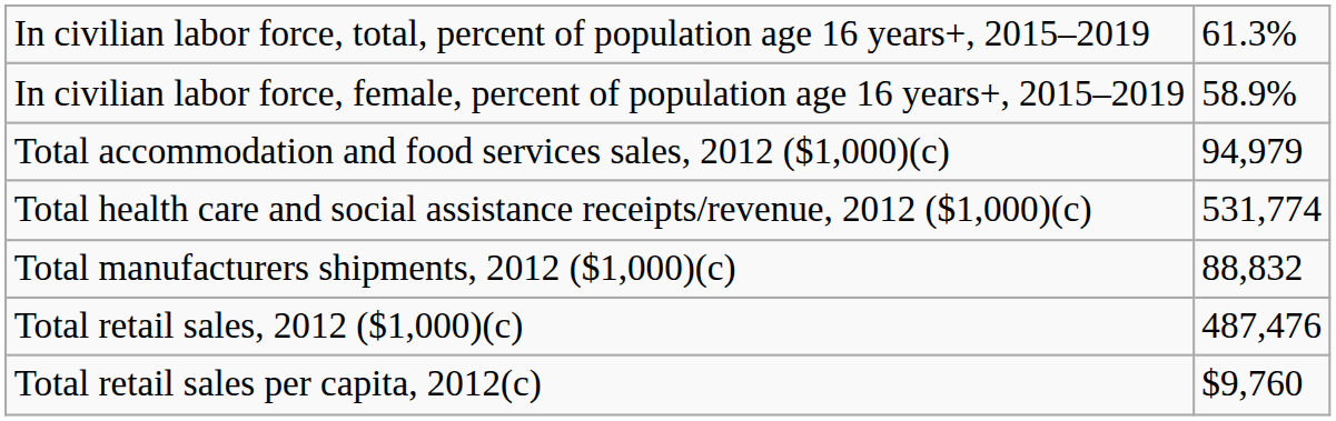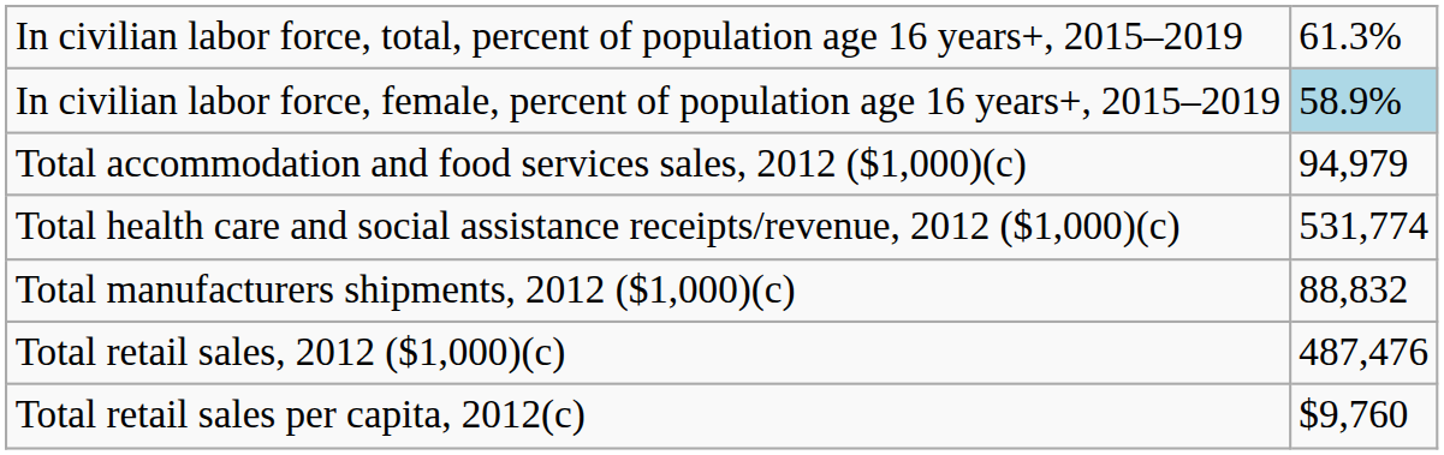row 2 | column 2: no background -> lightblue background
